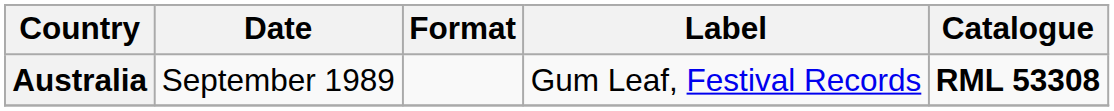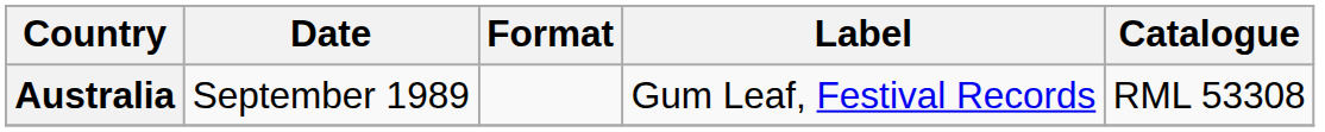Australia | Catalogue: bold -> normal
